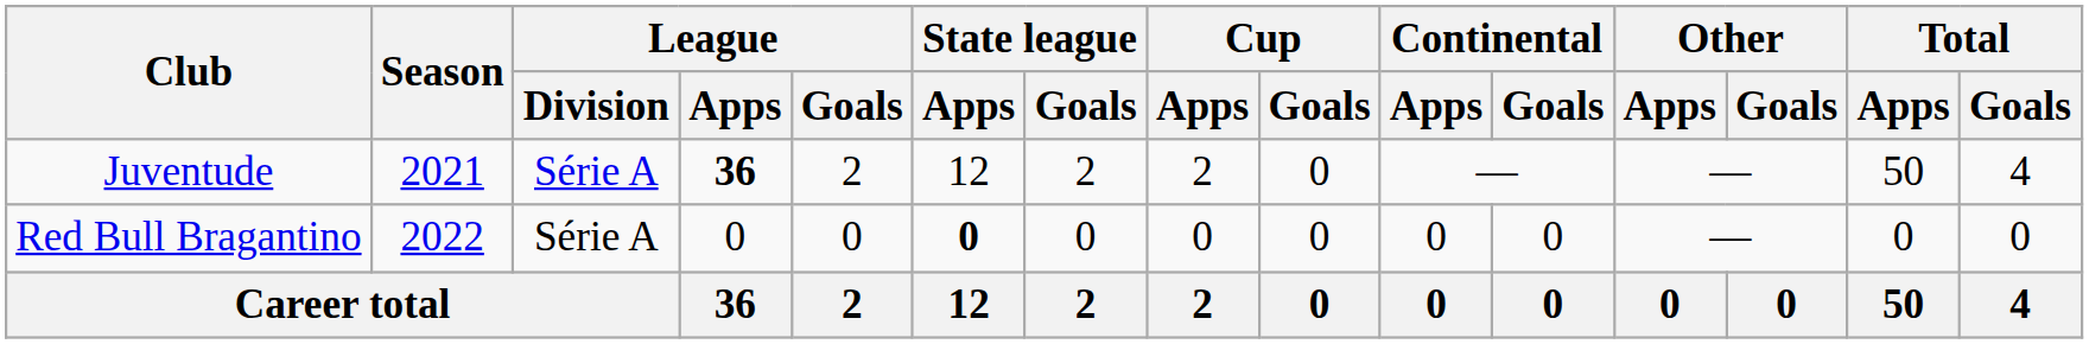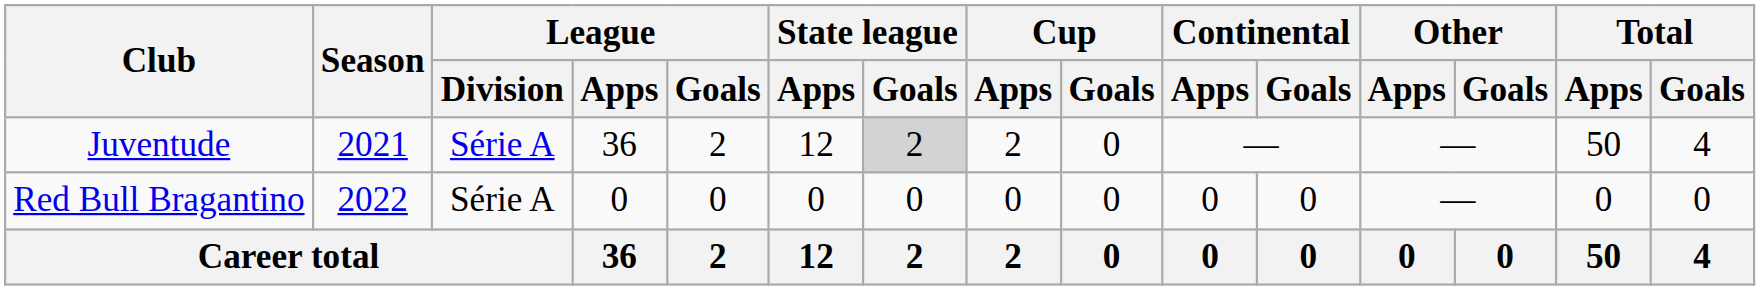Juventude | League / Apps: bold -> normal
Juventude | State league / Goals: no background -> lightgrey background
Red Bull Bragantino | State league / Apps: bold -> normal
